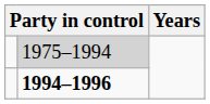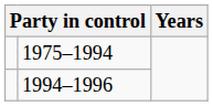1975–1994 | column 2: lightgrey background -> no background
1994–1996 | column 2: bold -> normal
